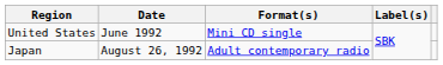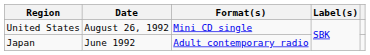United States | Date: June 1992 -> August 26, 1992
Japan | Date: August 26, 1992 -> June 1992
